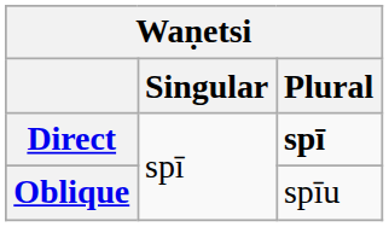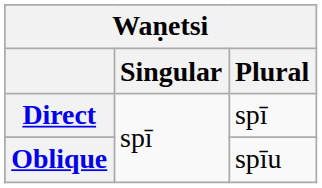Direct | Plural: bold -> normal
